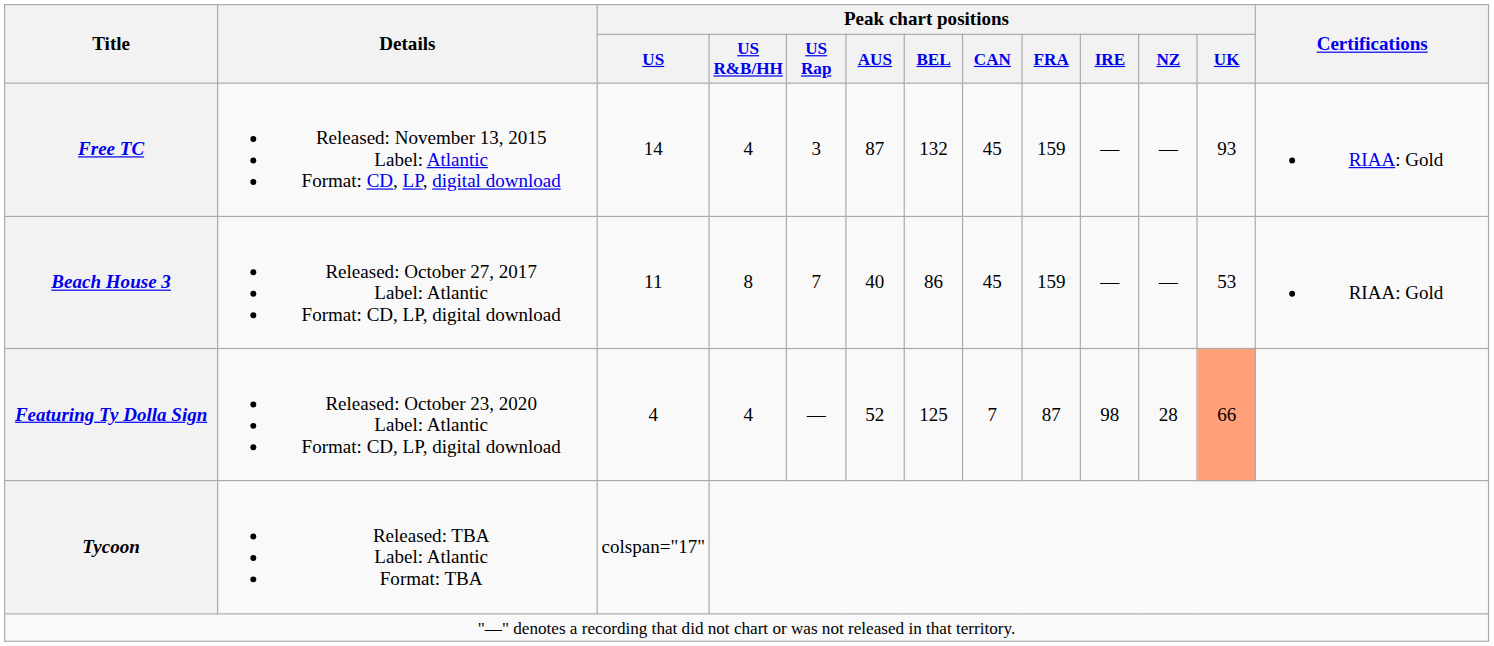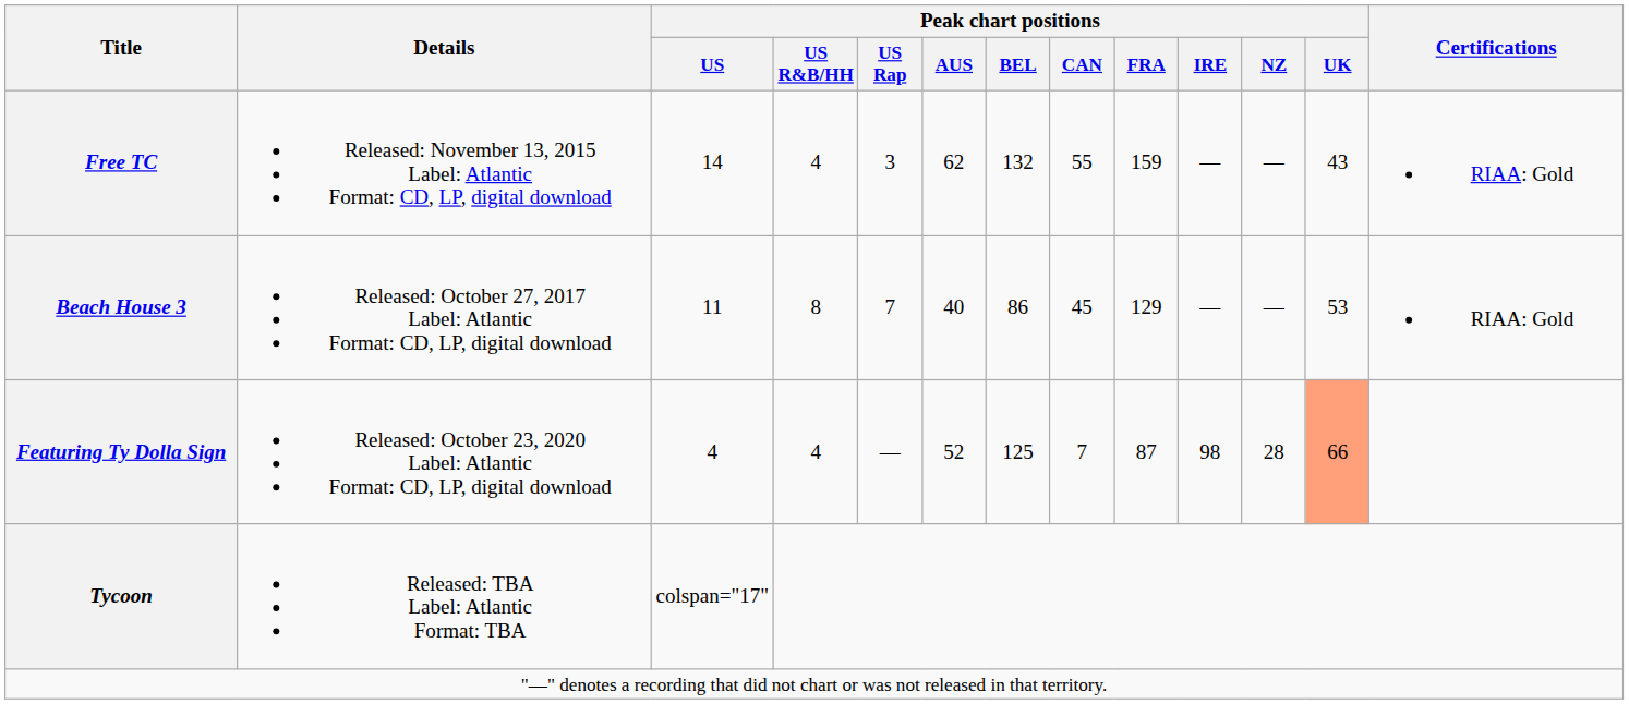Free TC | Peak chart positions / AUS: 87 -> 62
Free TC | Peak chart positions / CAN: 45 -> 55
Free TC | Peak chart positions / UK: 93 -> 43
Beach House 3 | Peak chart positions / FRA: 159 -> 129
